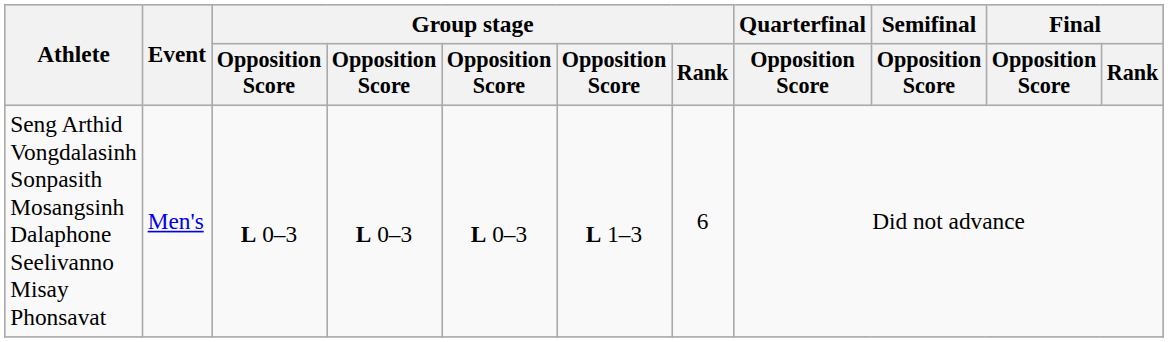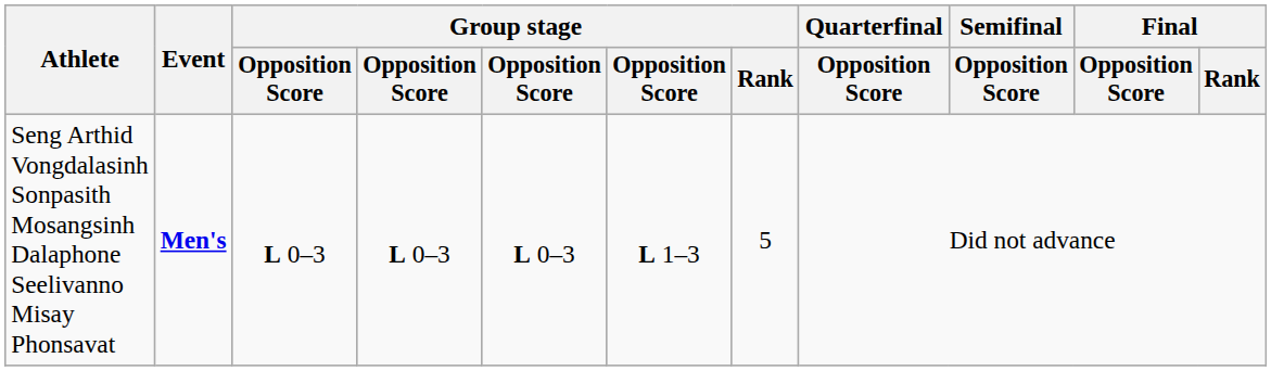row 3 | Event: normal -> bold
row 3 | Group stage / Rank: 6 -> 5
